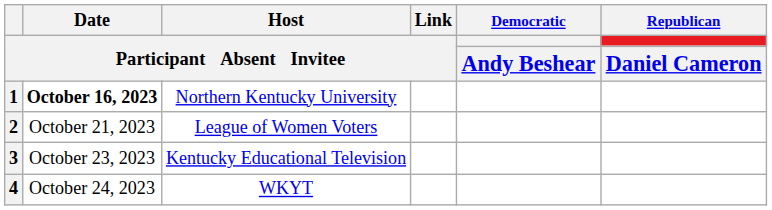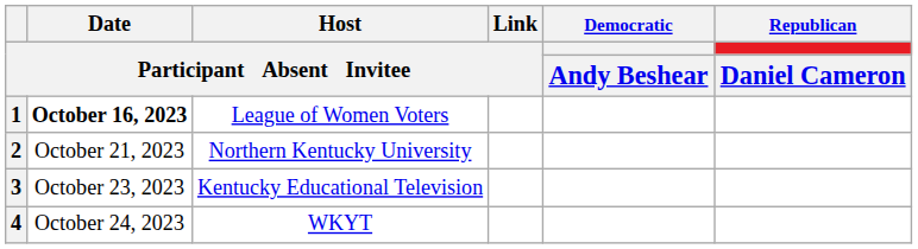1 | Host / Participant Absent Invitee: Northern Kentucky University -> League of Women Voters
2 | Host / Participant Absent Invitee: League of Women Voters -> Northern Kentucky University
